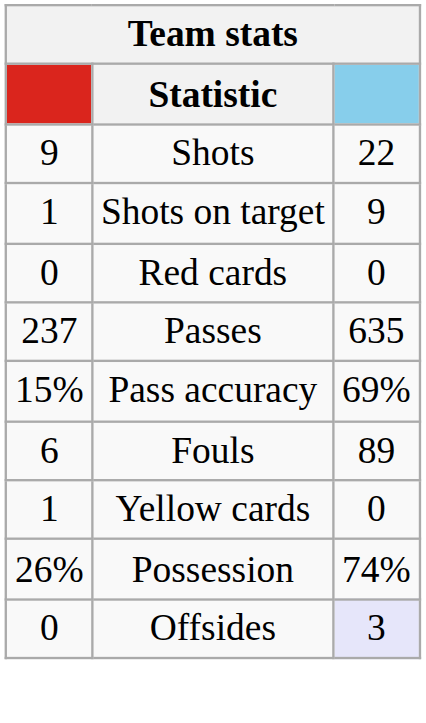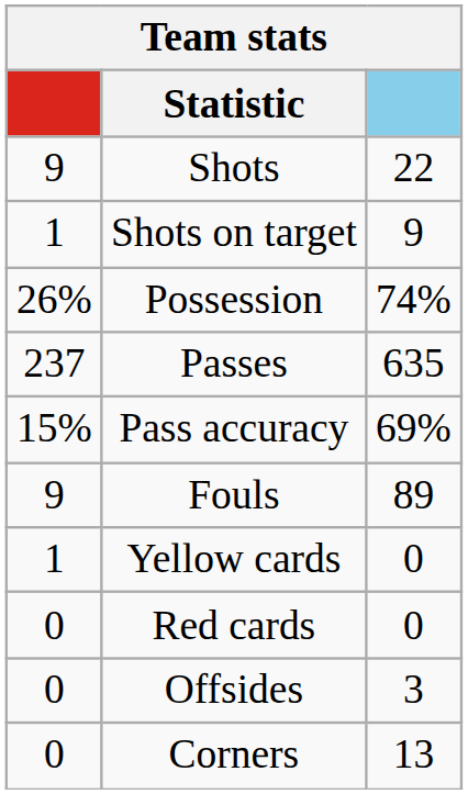rows swapped: Possession <-> Red cards
Fouls | column 1: 6 -> 9
Offsides | column 3: lavender background -> no background
+ row: 0 | Corners | 13
